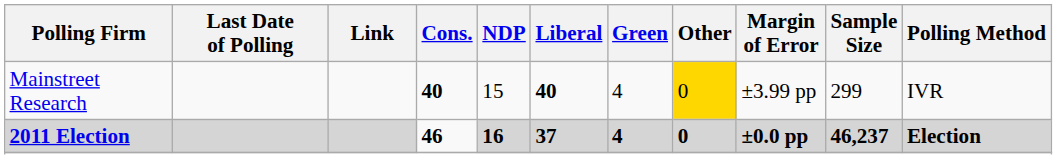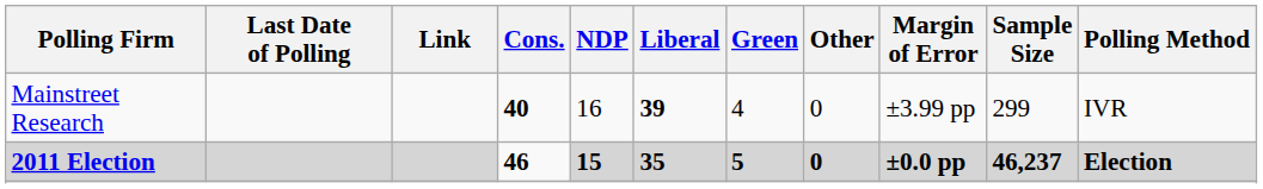Mainstreet Research | NDP: 15 -> 16
Mainstreet Research | Liberal: 40 -> 39
Mainstreet Research | Other: gold background -> no background
2011 Election | NDP: 16 -> 15
2011 Election | Liberal: 37 -> 35
2011 Election | Green: 4 -> 5
